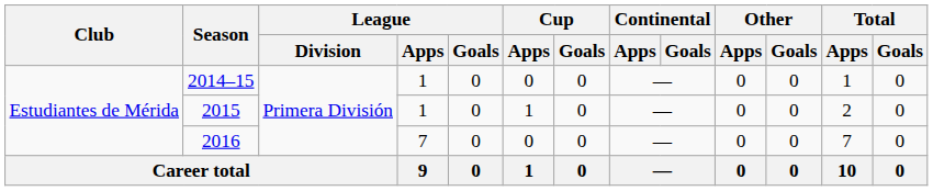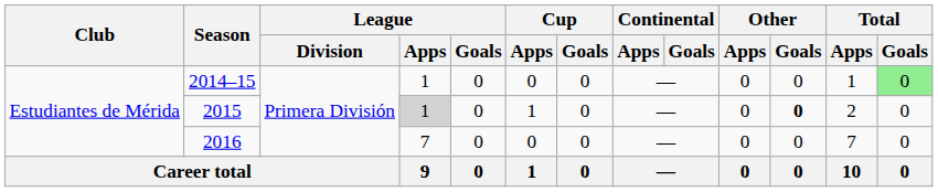2014–15 | Total / Goals: no background -> lightgreen background
2015 | League / Apps: no background -> lightgrey background
2015 | Other / Goals: normal -> bold
